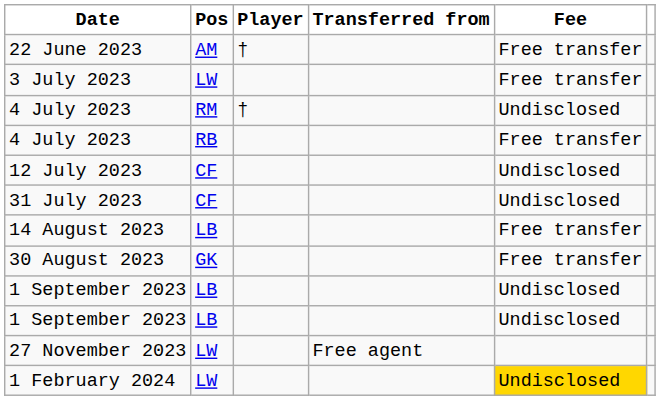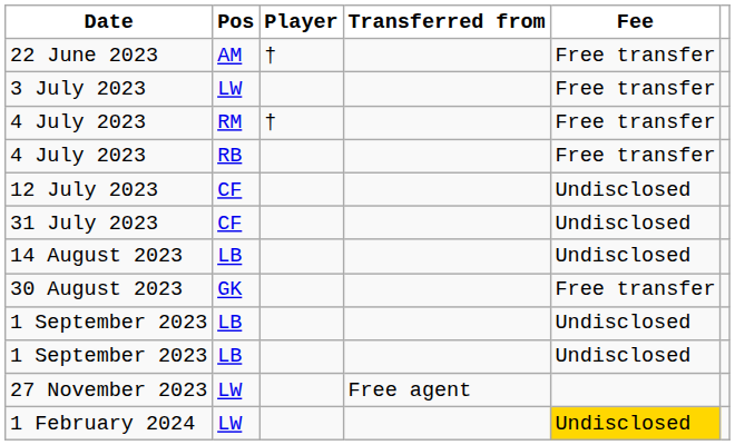4 July 2023 / RM | Fee: Undisclosed -> Free transfer
14 August 2023 | Fee: Free transfer -> Undisclosed
